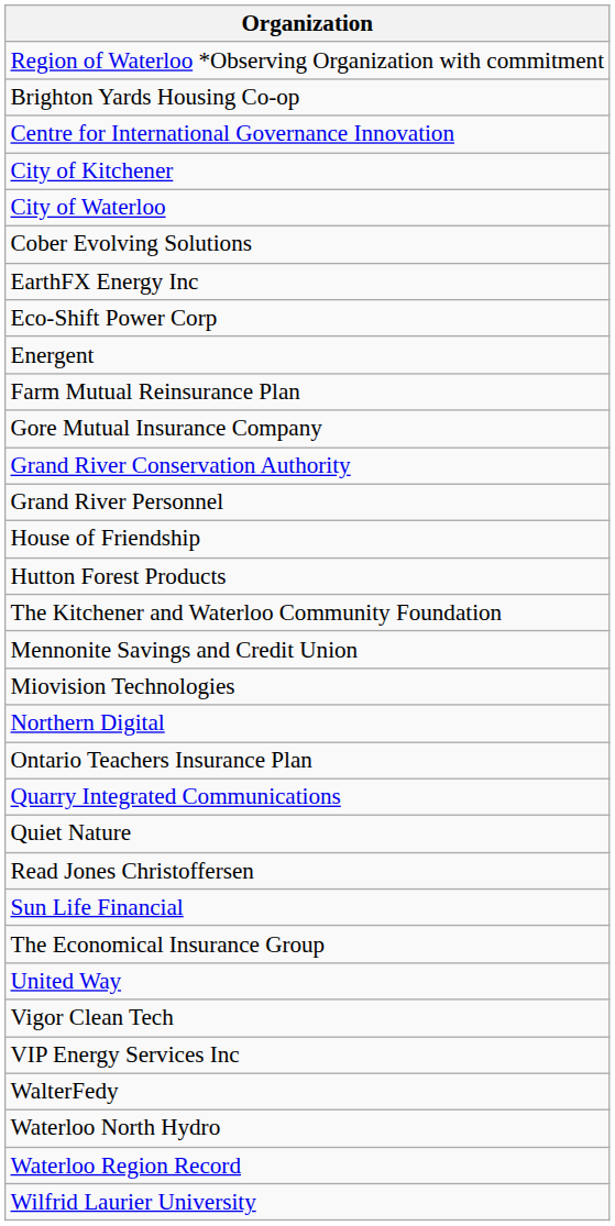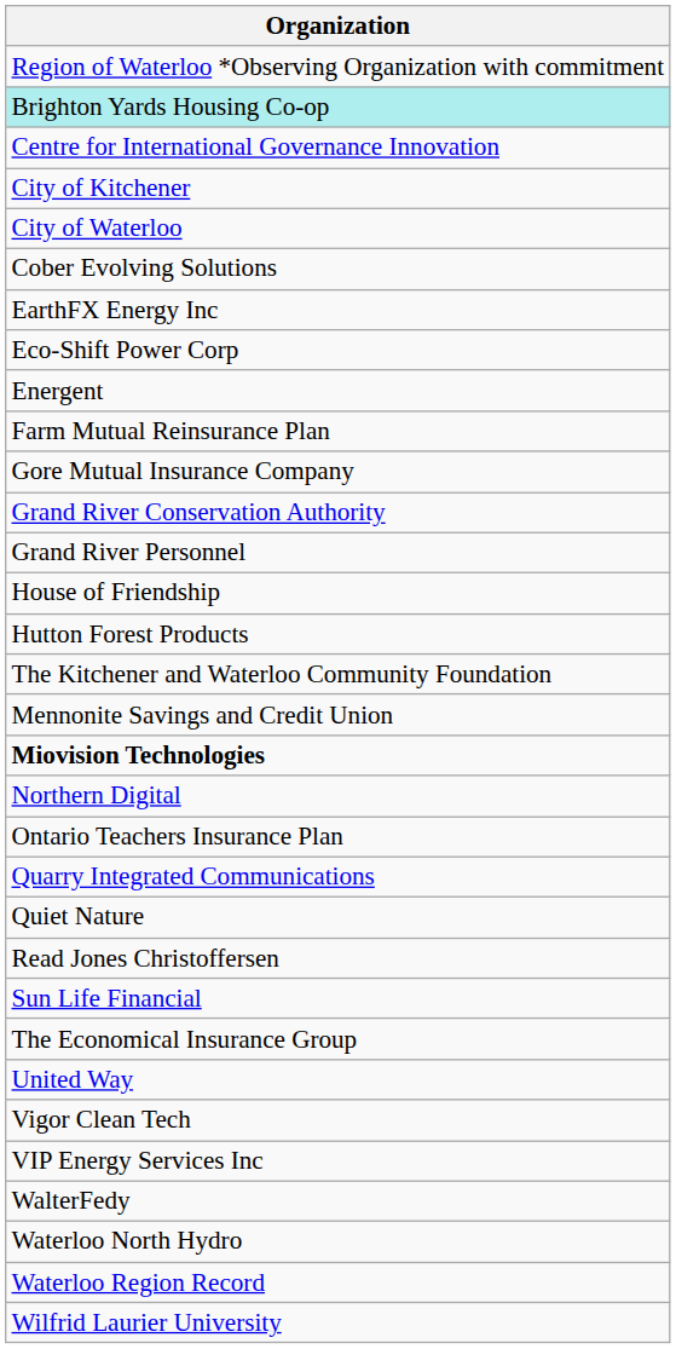row 3 | column 1: no background -> paleturquoise background
row 19 | column 1: normal -> bold
